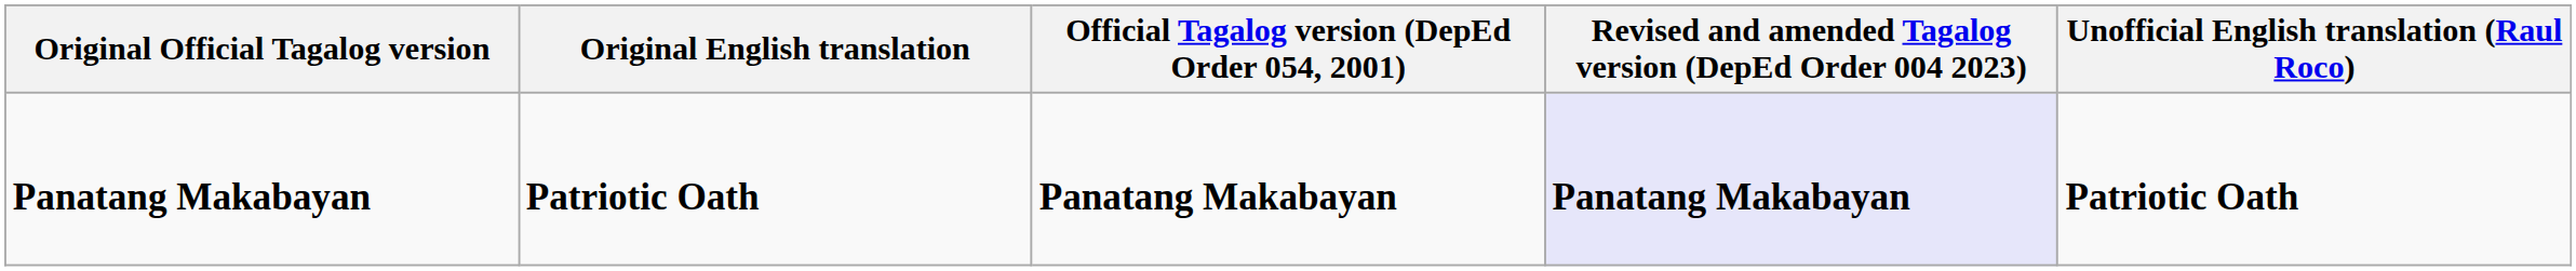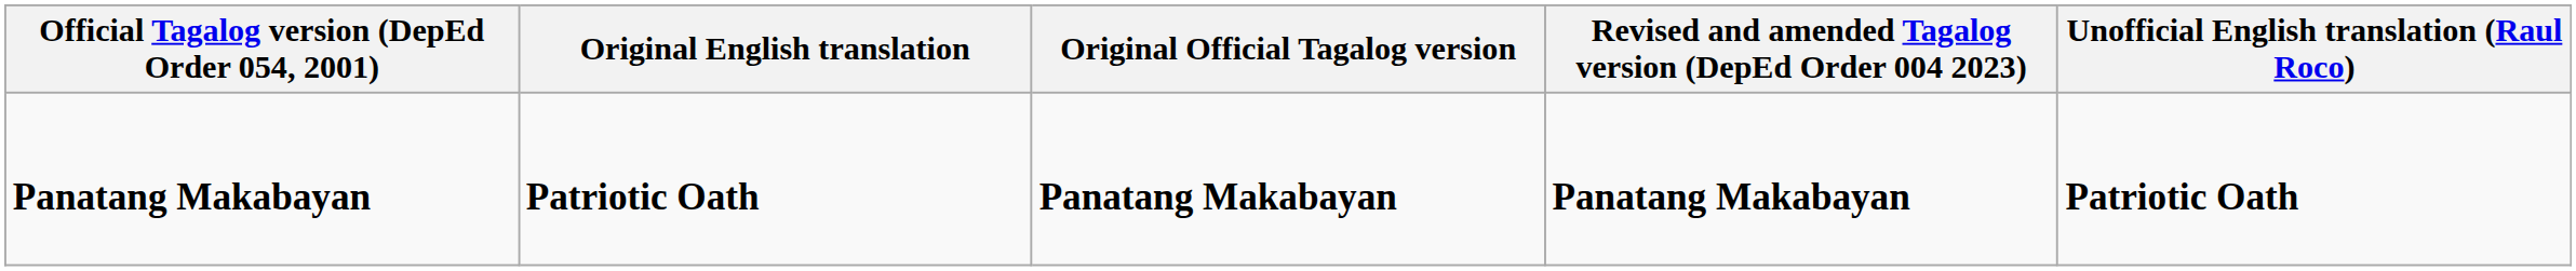columns swapped: Original Official Tagalog version <-> Official Tagalog version (DepEd Order 054, 2001)
row 2 | Revised and amended Tagalog version (DepEd Order 004 2023): lavender background -> no background
